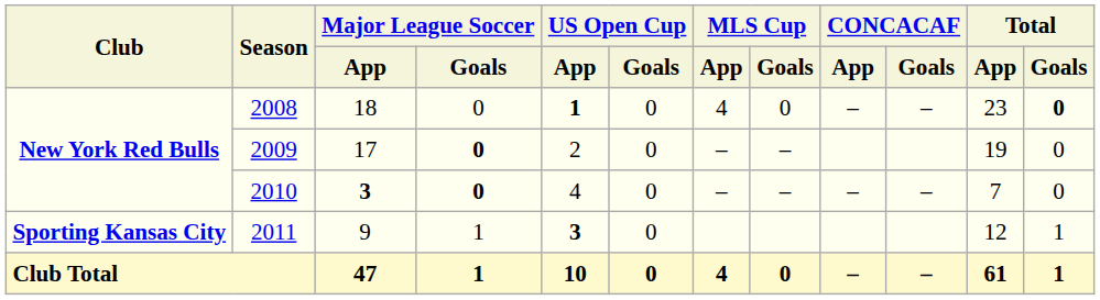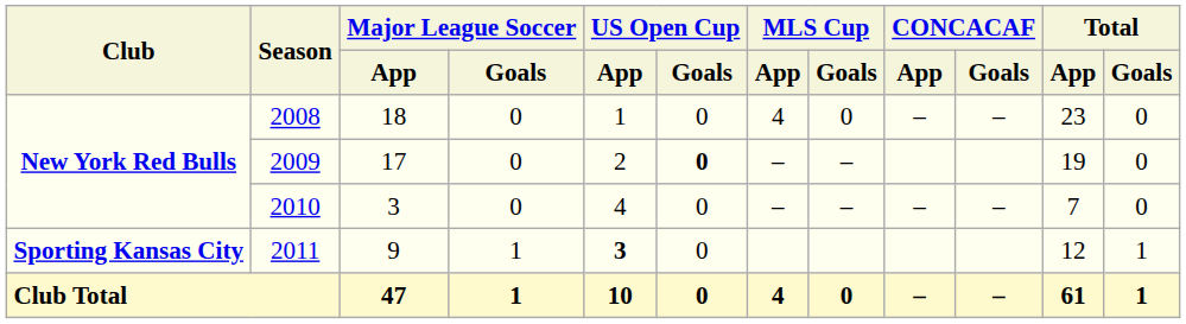2008 | US Open Cup / App: bold -> normal
2008 | Total / Goals: bold -> normal
2009 | Major League Soccer / Goals: bold -> normal
2009 | US Open Cup / Goals: normal -> bold
2010 | Major League Soccer / App: bold -> normal
2010 | Major League Soccer / Goals: bold -> normal
